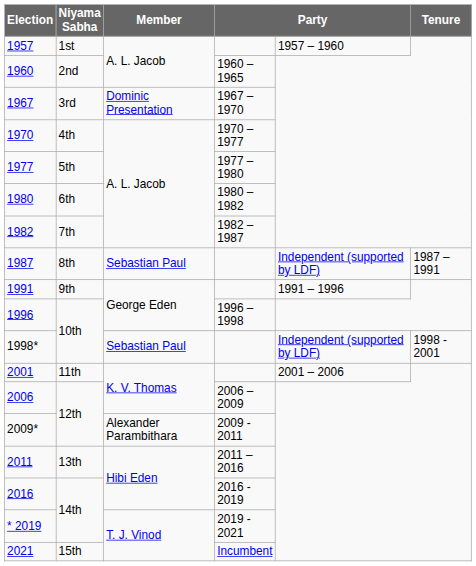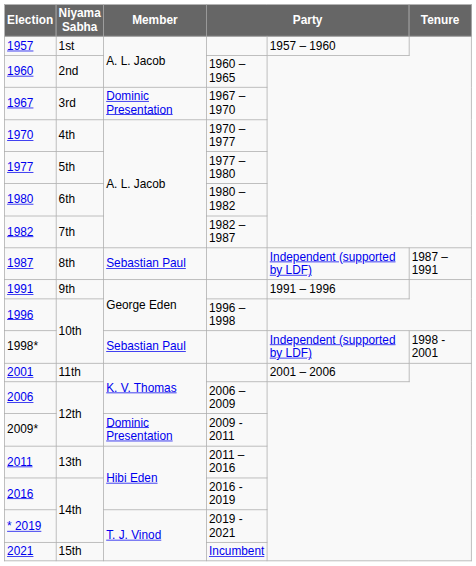2009* | Member: Alexander Parambithara -> Dominic Presentation
